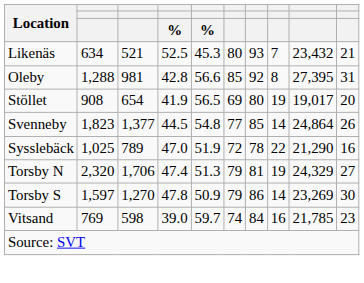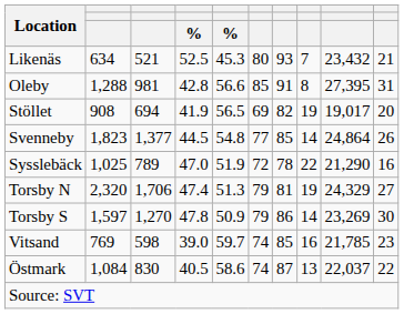Oleby | column 7: 92 -> 91
Stöllet | column 3: 654 -> 694
Stöllet | column 7: 80 -> 82
Vitsand | column 7: 84 -> 85
+ row: Östmark | 1,084 | 830 | 40.5 | 58.6 | 74 | 87 | 13 | 22,037 | 22
